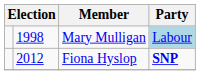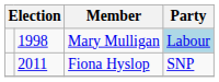Fiona Hyslop | column 2: 2012 -> 2011
Fiona Hyslop | Party: bold -> normal
